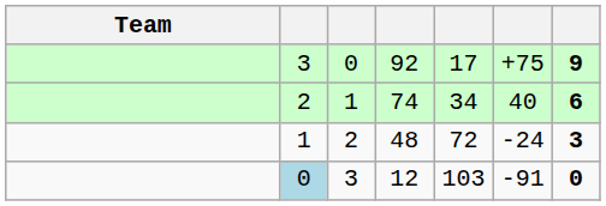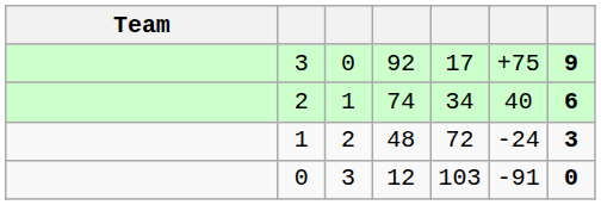row 5 | column 2: lightblue background -> no background
